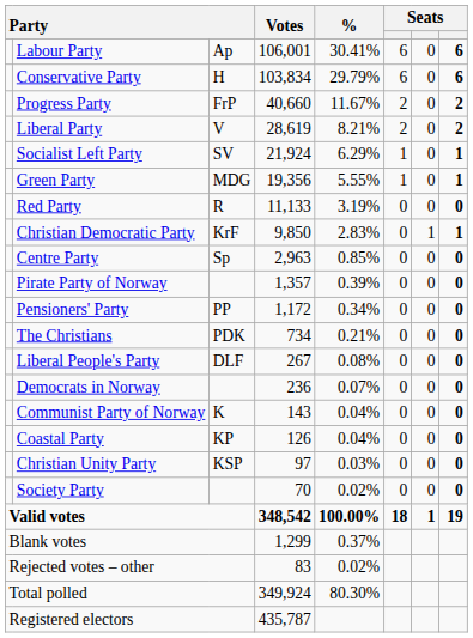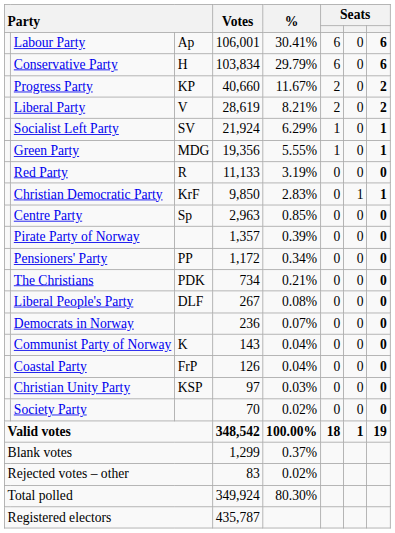Progress Party | column 3: FrP -> KP
Coastal Party | column 3: KP -> FrP
